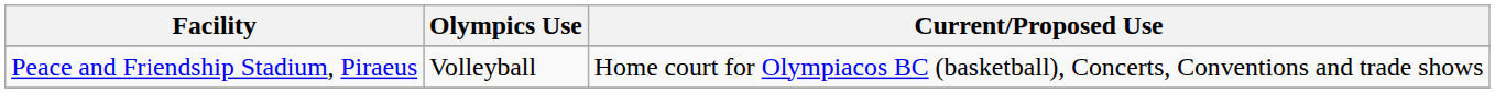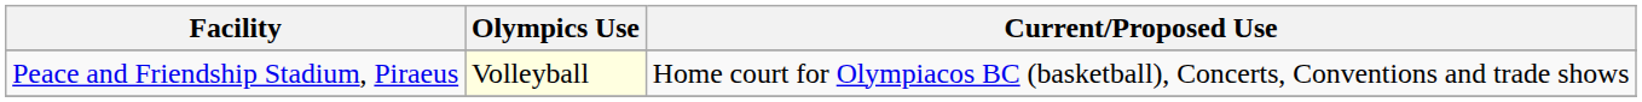Peace and Friendship Stadium, Piraeus | Olympics Use: no background -> lightyellow background
